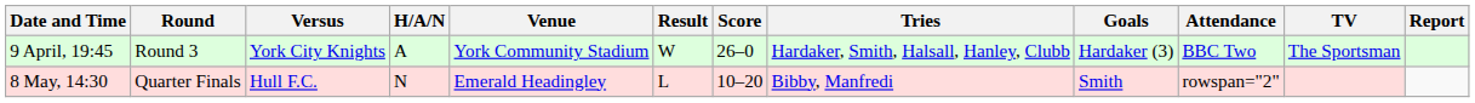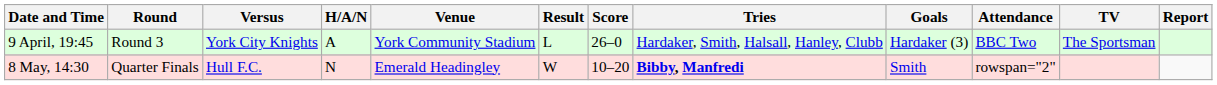9 April, 19:45 | Result: W -> L
8 May, 14:30 | Result: L -> W
8 May, 14:30 | Tries: normal -> bold
